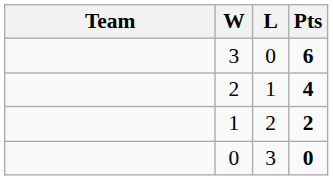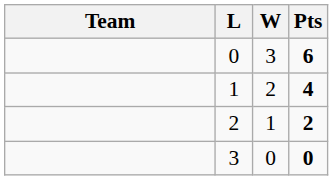columns swapped: W <-> L
